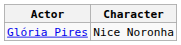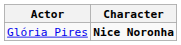Glória Pires | Character: normal -> bold
